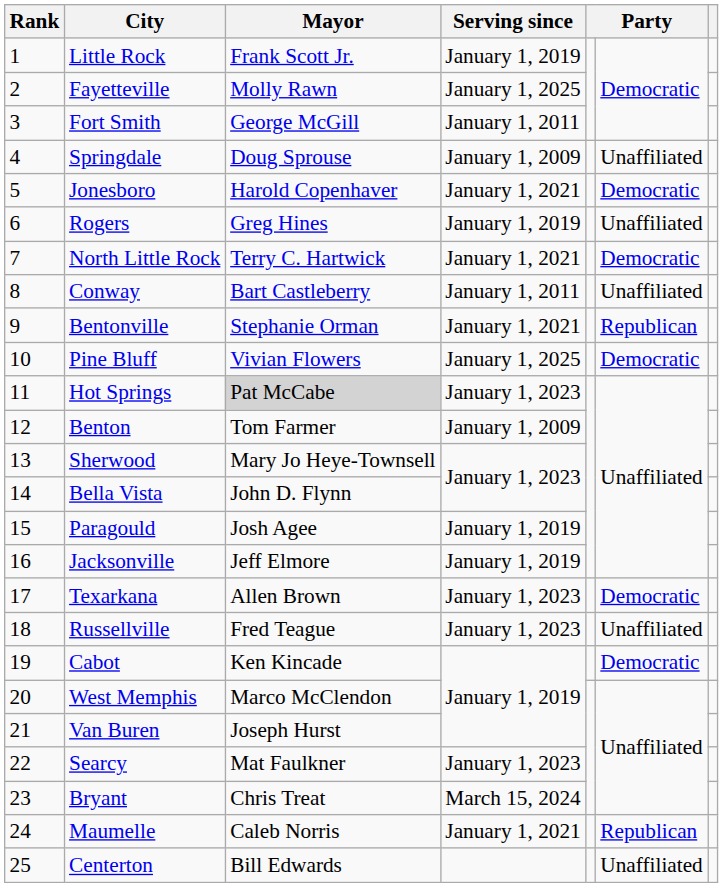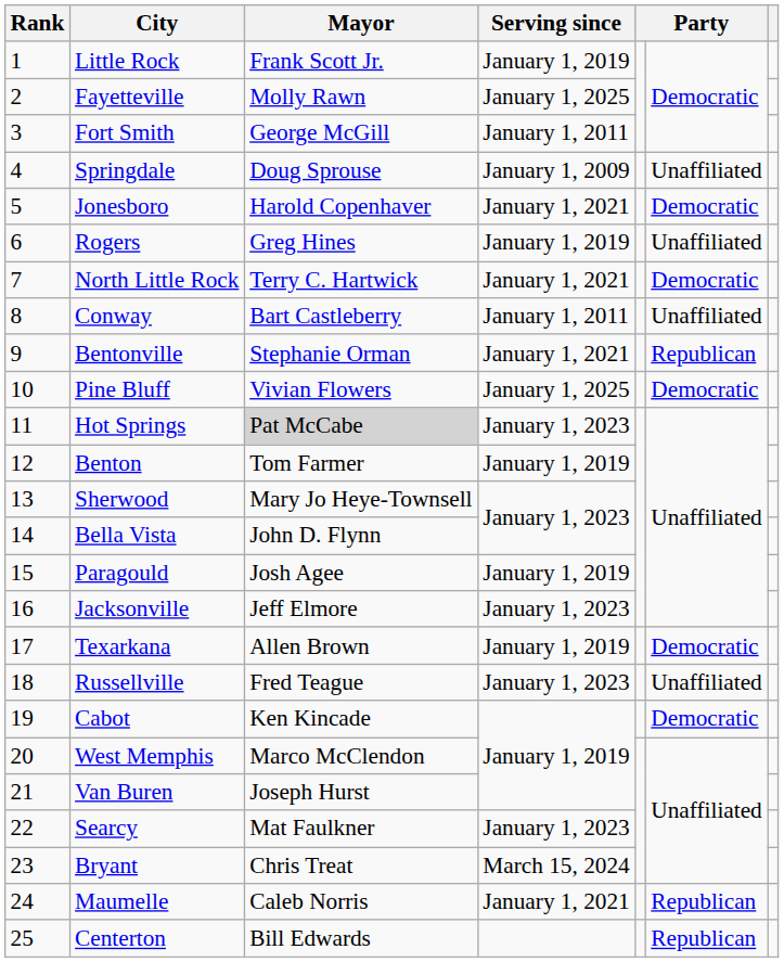Benton | Serving since: January 1, 2009 -> January 1, 2019
Jacksonville | Serving since: January 1, 2019 -> January 1, 2023
Texarkana | Serving since: January 1, 2023 -> January 1, 2019
Centerton | column 6: Unaffiliated -> Republican
